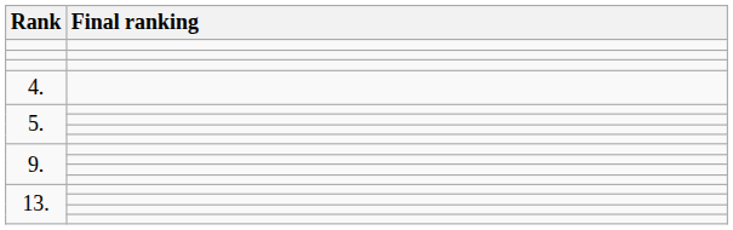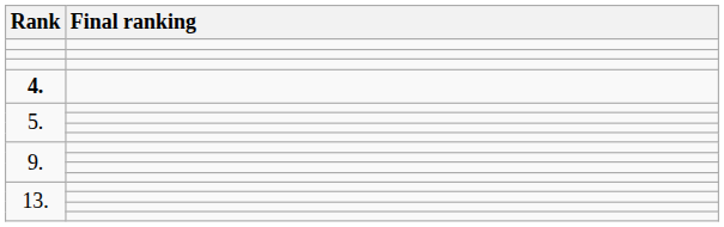row 5 | Rank: normal -> bold
